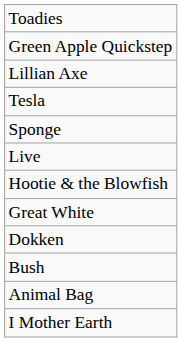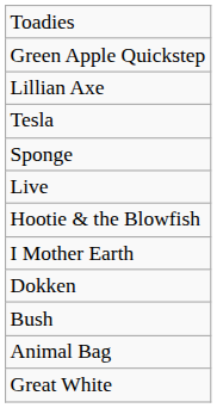row 8 | column 1: Great White -> I Mother Earth
row 12 | column 1: I Mother Earth -> Great White
